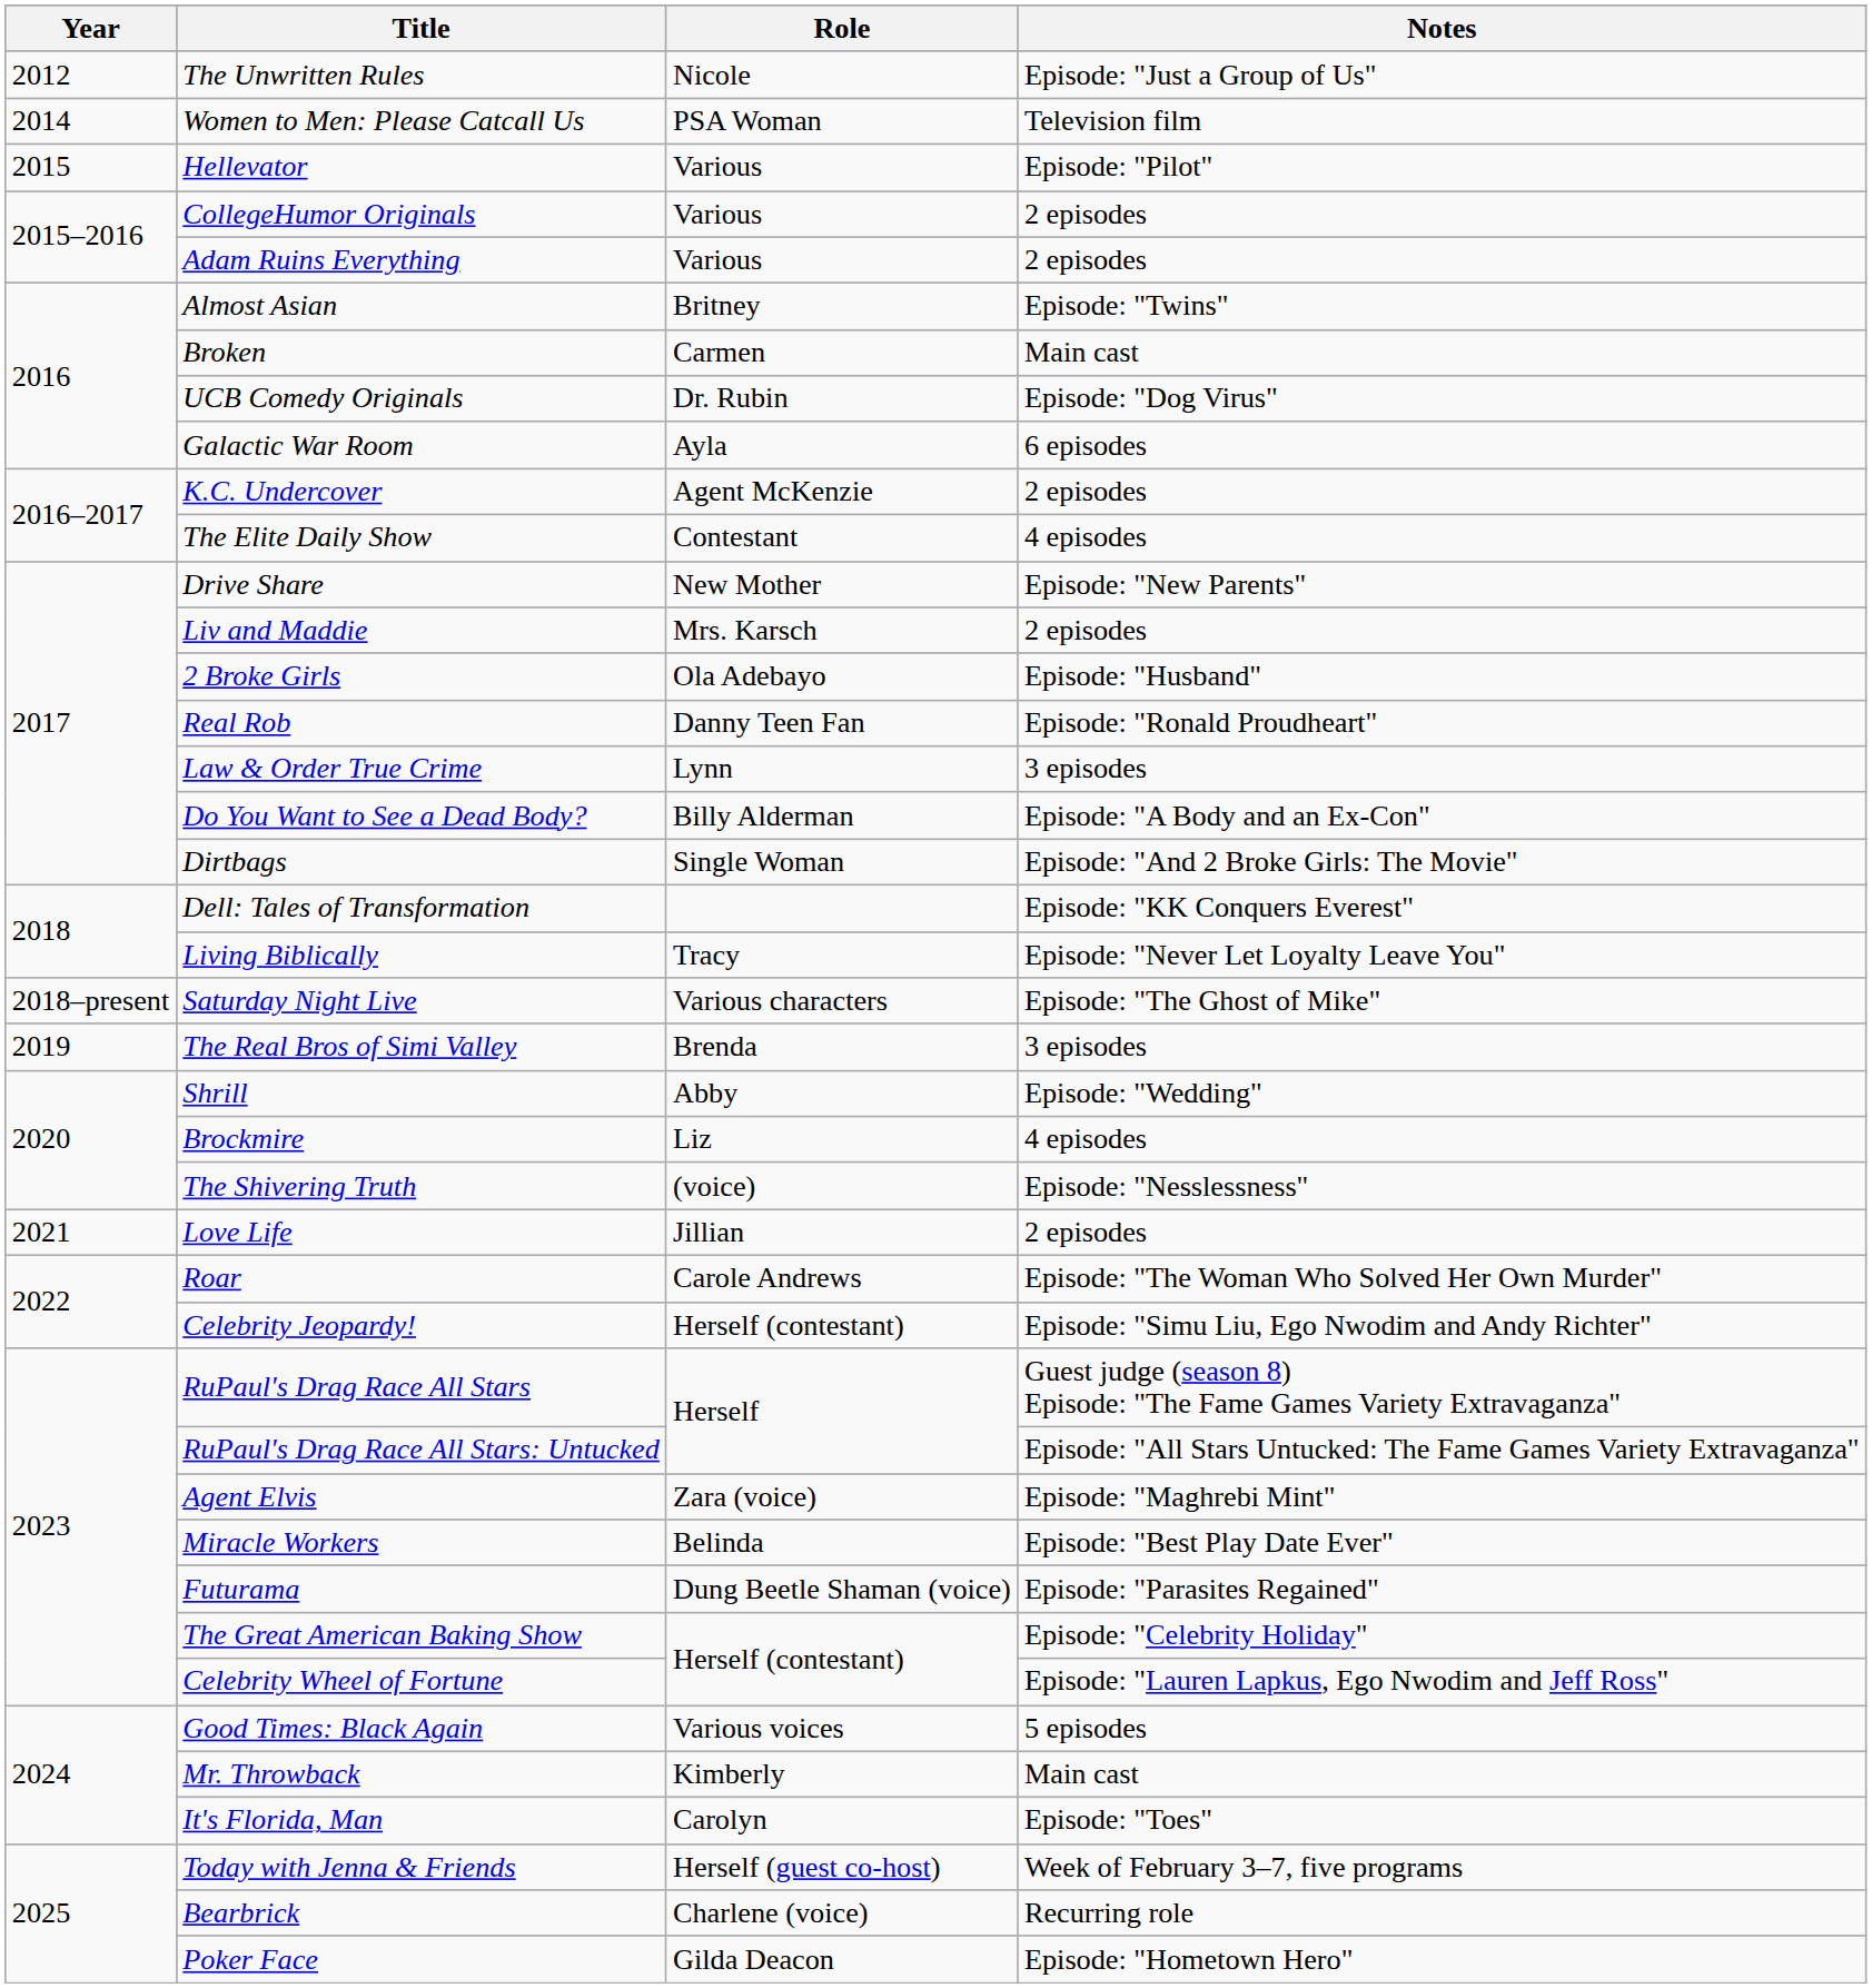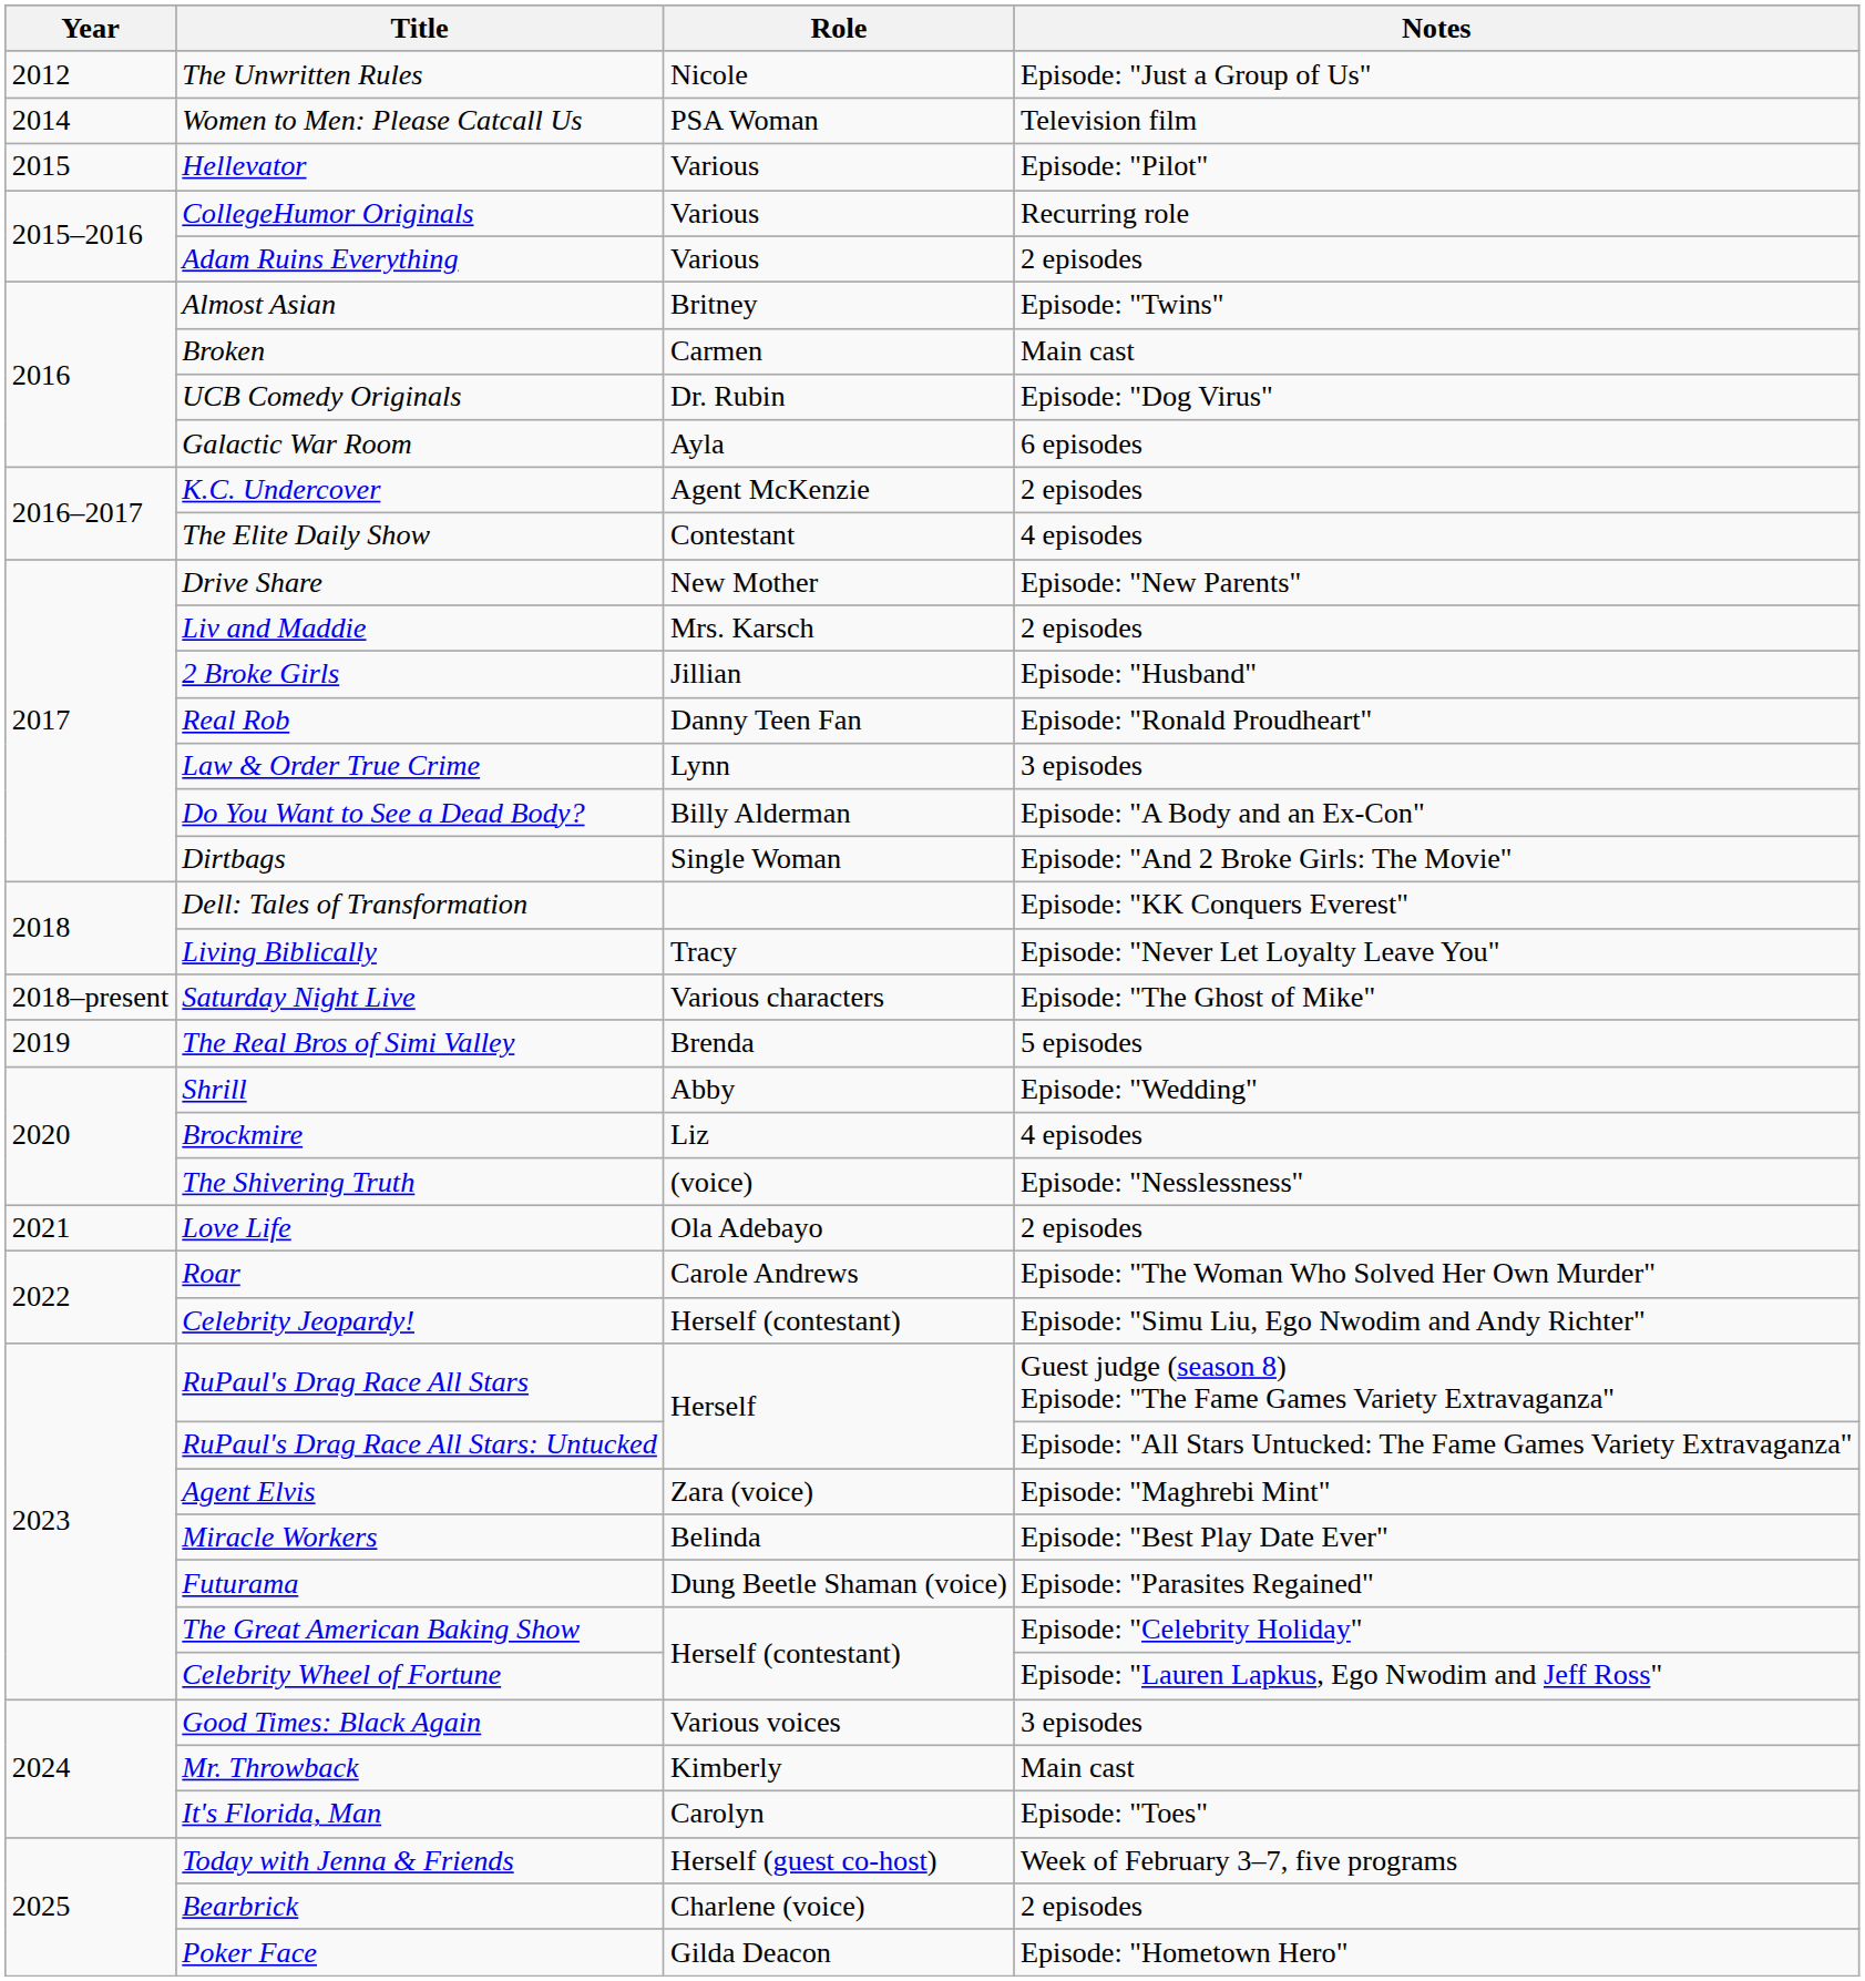CollegeHumor Originals | Notes: 2 episodes -> Recurring role
2 Broke Girls | Role: Ola Adebayo -> Jillian
The Real Bros of Simi Valley | Notes: 3 episodes -> 5 episodes
Love Life | Role: Jillian -> Ola Adebayo
Good Times: Black Again | Notes: 5 episodes -> 3 episodes
Bearbrick | Notes: Recurring role -> 2 episodes
